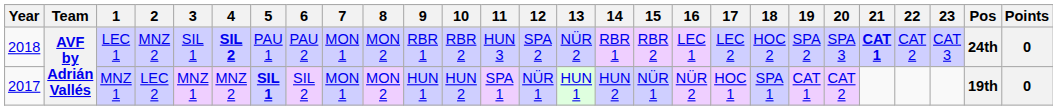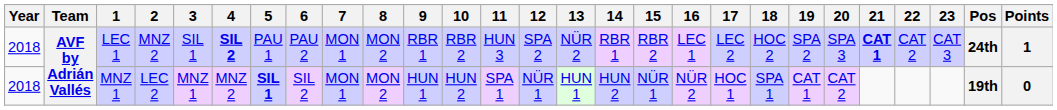row 2 | Points: 0 -> 1
row 3 | Year: 2017 -> 2018
